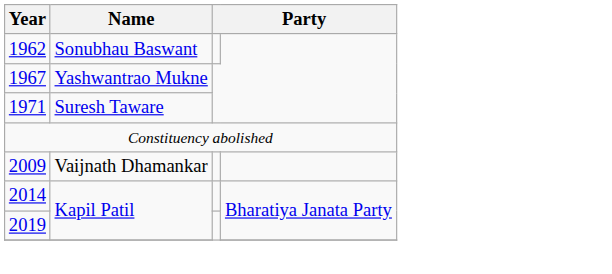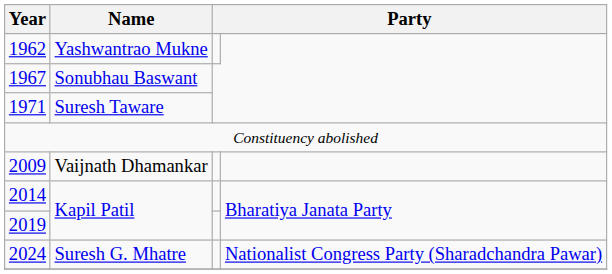1962 | Name: Sonubhau Baswant -> Yashwantrao Mukne
1967 | Name: Yashwantrao Mukne -> Sonubhau Baswant
+ row: 2024 | Suresh G. Mhatre | Nationalist Congress Party (Sharadchandra Pawar)
